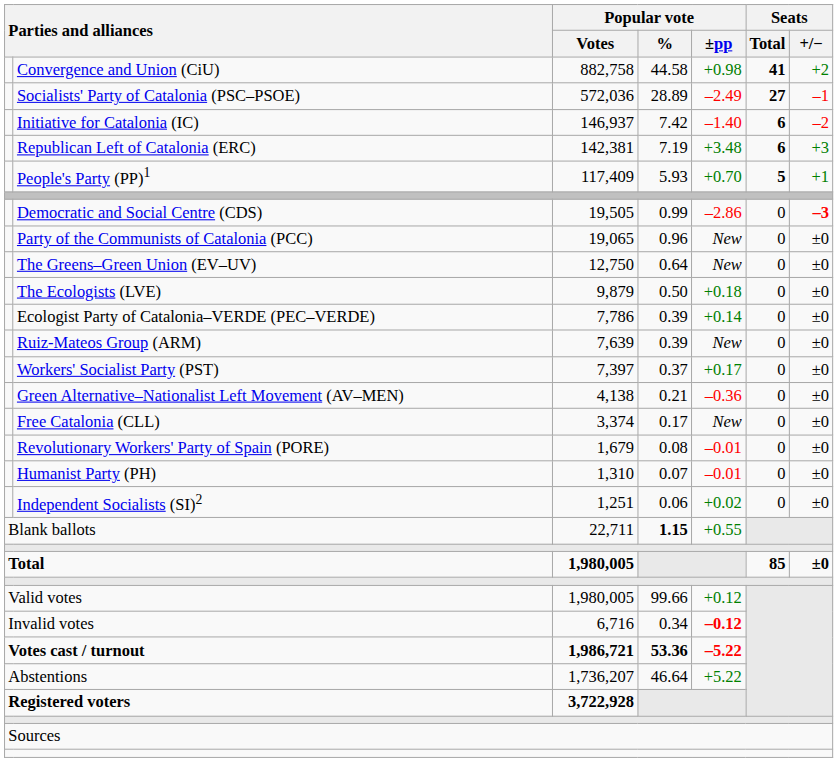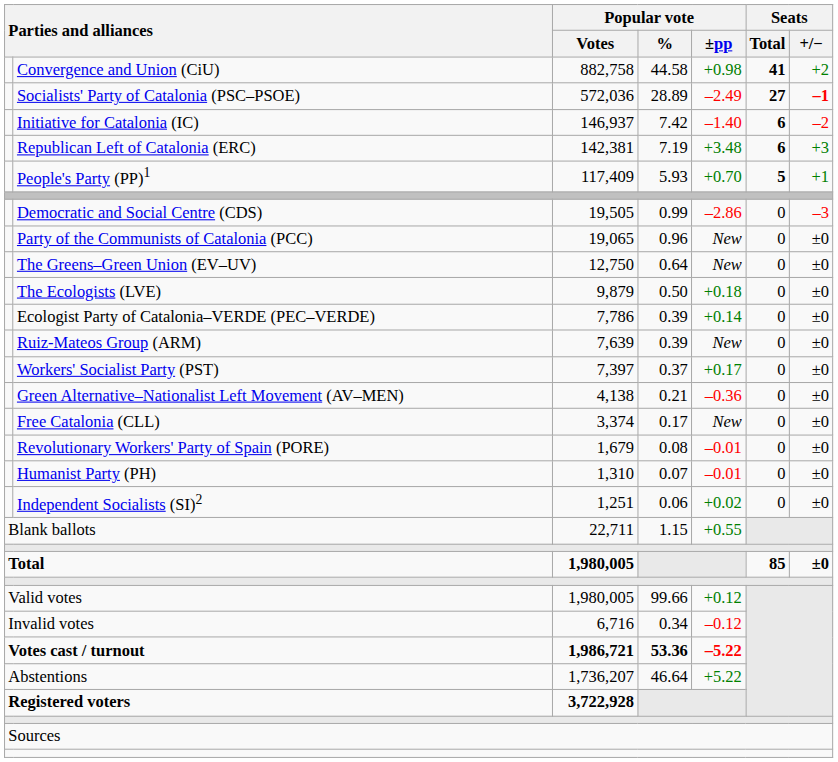Socialists' Party of Catalonia (PSC–PSOE) | Seats / +/−: normal -> bold
Democratic and Social Centre (CDS) | Seats / +/−: bold -> normal
Blank ballots | Popular vote / %: bold -> normal
Invalid votes | Popular vote / ±pp: bold -> normal
